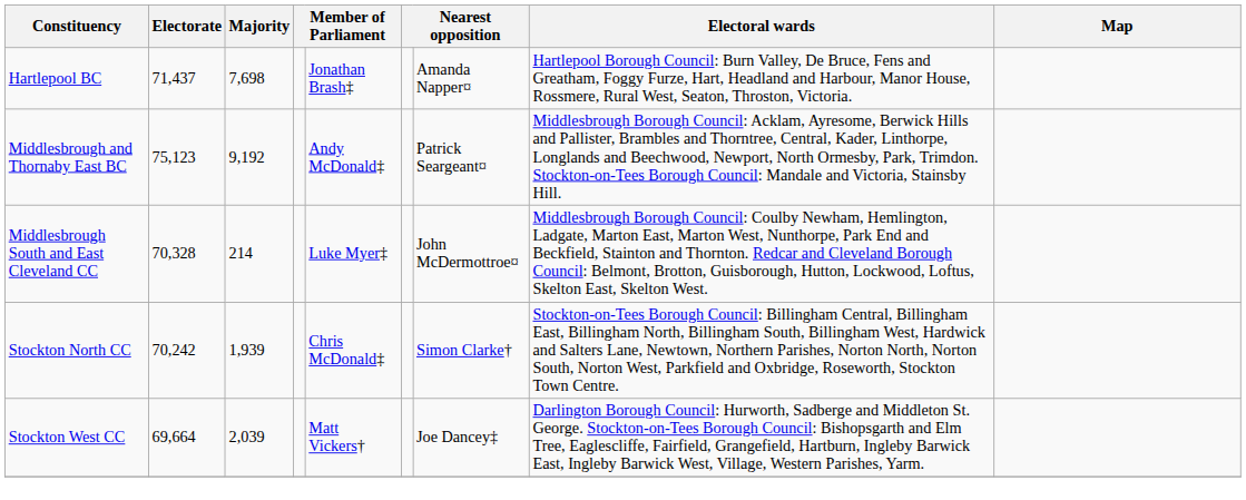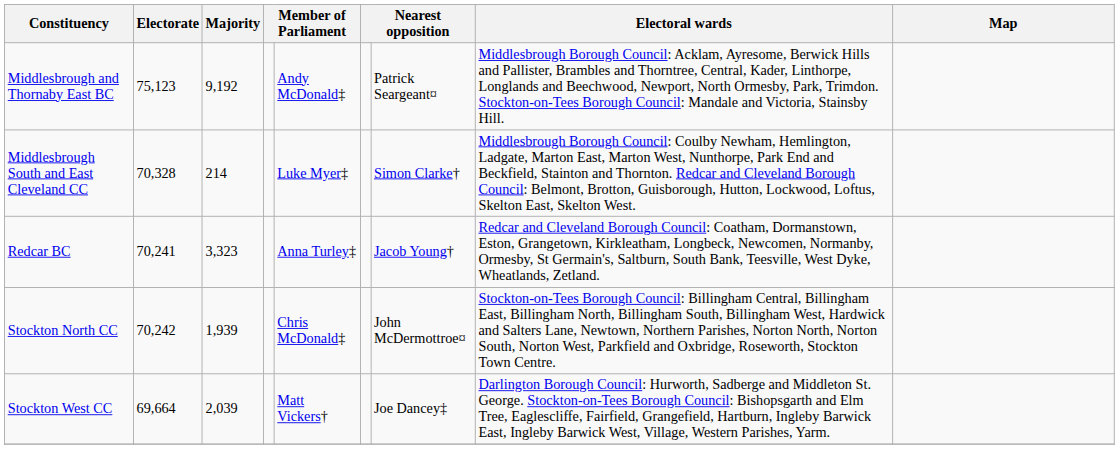- row: Hartlepool BC | 71,437 | 7,698 | Jonathan Brash‡ | Amanda Napper¤ | Hartlepool Borough Council: Burn Valley, De Bruce, Fens and Greatham, Foggy Furze, Hart, Headland and Harbour, Manor House, Rossmere, Rural West, Seaton, Throston, Victoria.
Middlesbrough South and East Cleveland CC | column 7: John McDermottroe¤ -> Simon Clarke†
+ row: Redcar BC | 70,241 | 3,323 | Anna Turley‡ | Jacob Young† | Redcar and Cleveland Borough Council: Coatham, Dormanstown, Eston, Grangetown, Kirkleatham, Longbeck, Newcomen, Normanby, Ormesby, St Germain's, Saltburn, South Bank, Teesville, West Dyke, Wheatlands, Zetland.
Stockton North CC | column 7: Simon Clarke† -> John McDermottroe¤
